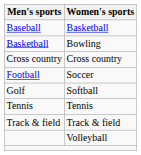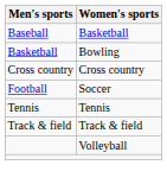- row: Golf | Softball
